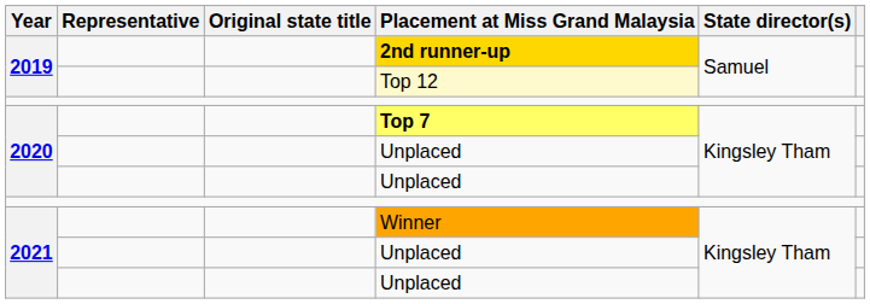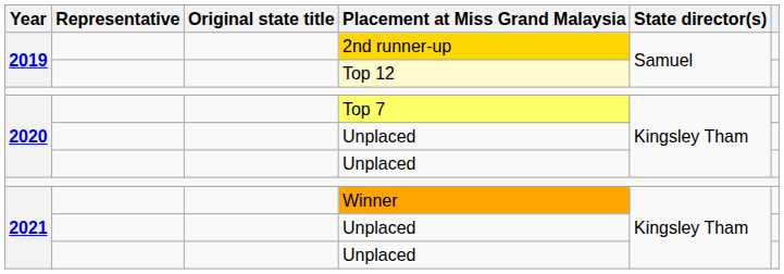2nd runner-up | Placement at Miss Grand Malaysia: bold -> normal
Top 7 | Placement at Miss Grand Malaysia: bold -> normal
